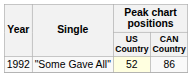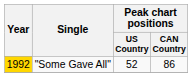row 3 | Year: no background -> gold background
row 3 | Peak chart positions / US Country: lightyellow background -> no background
